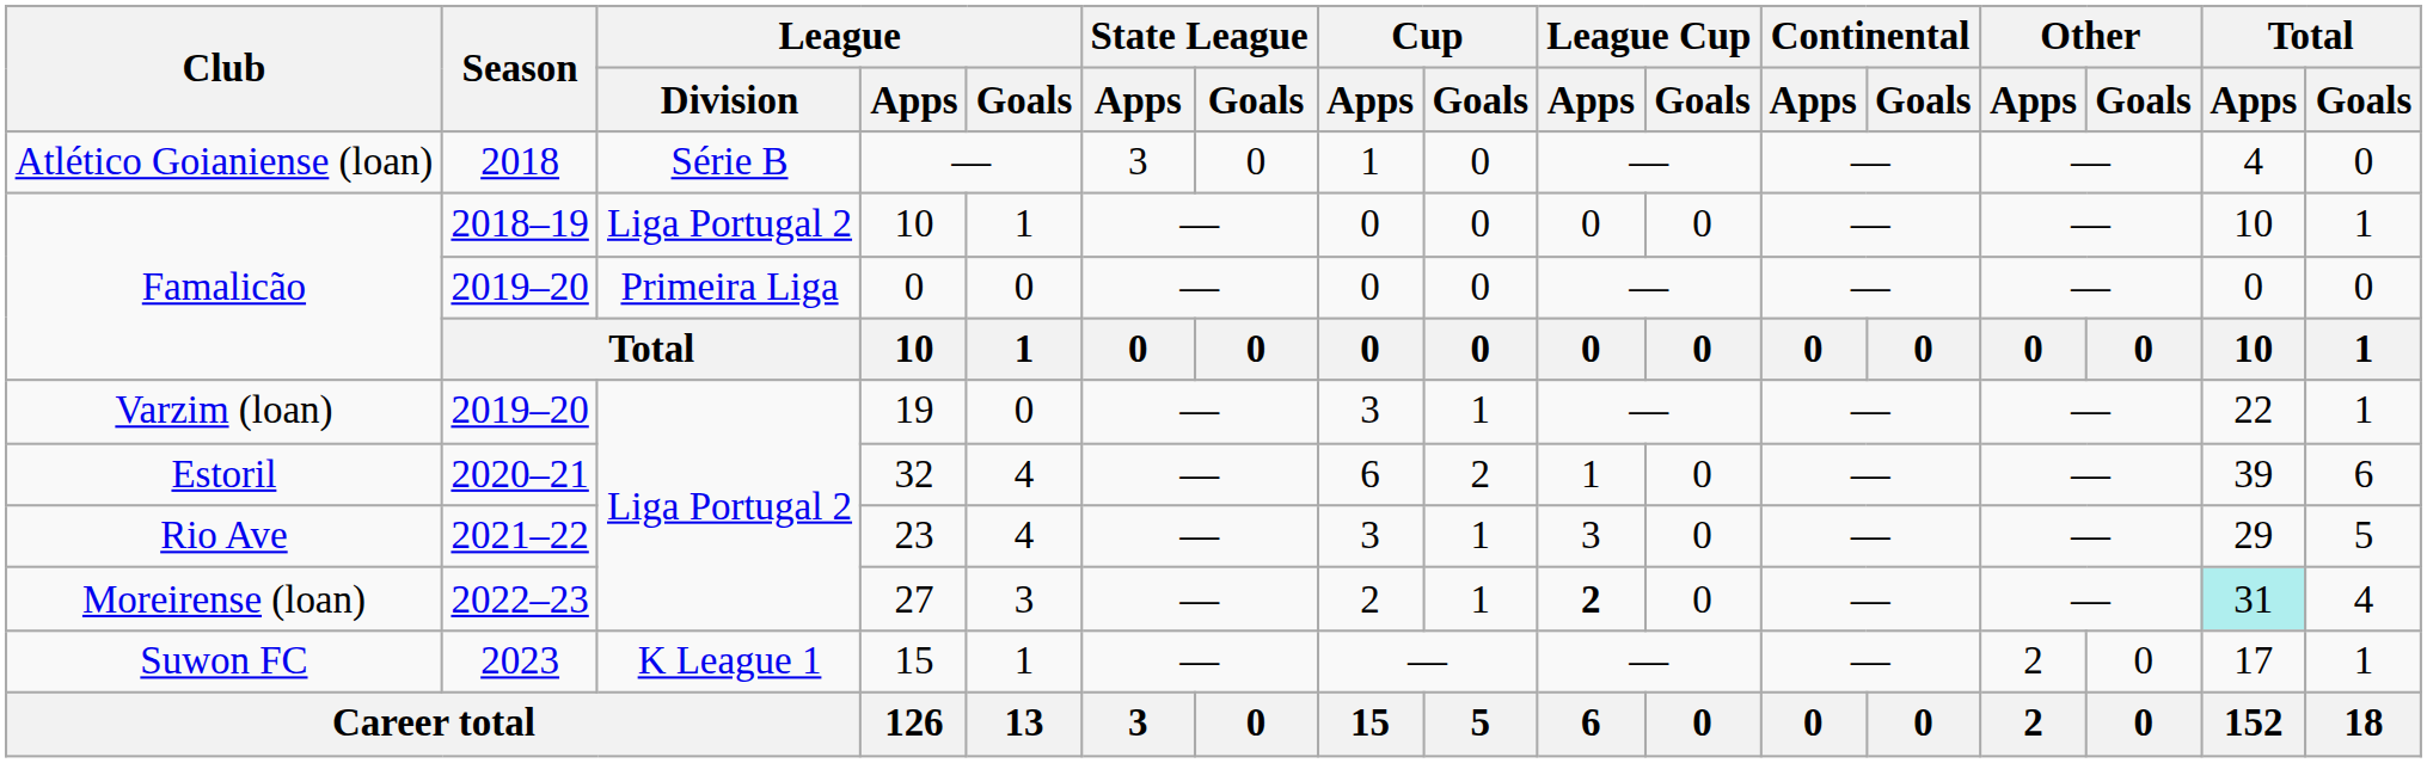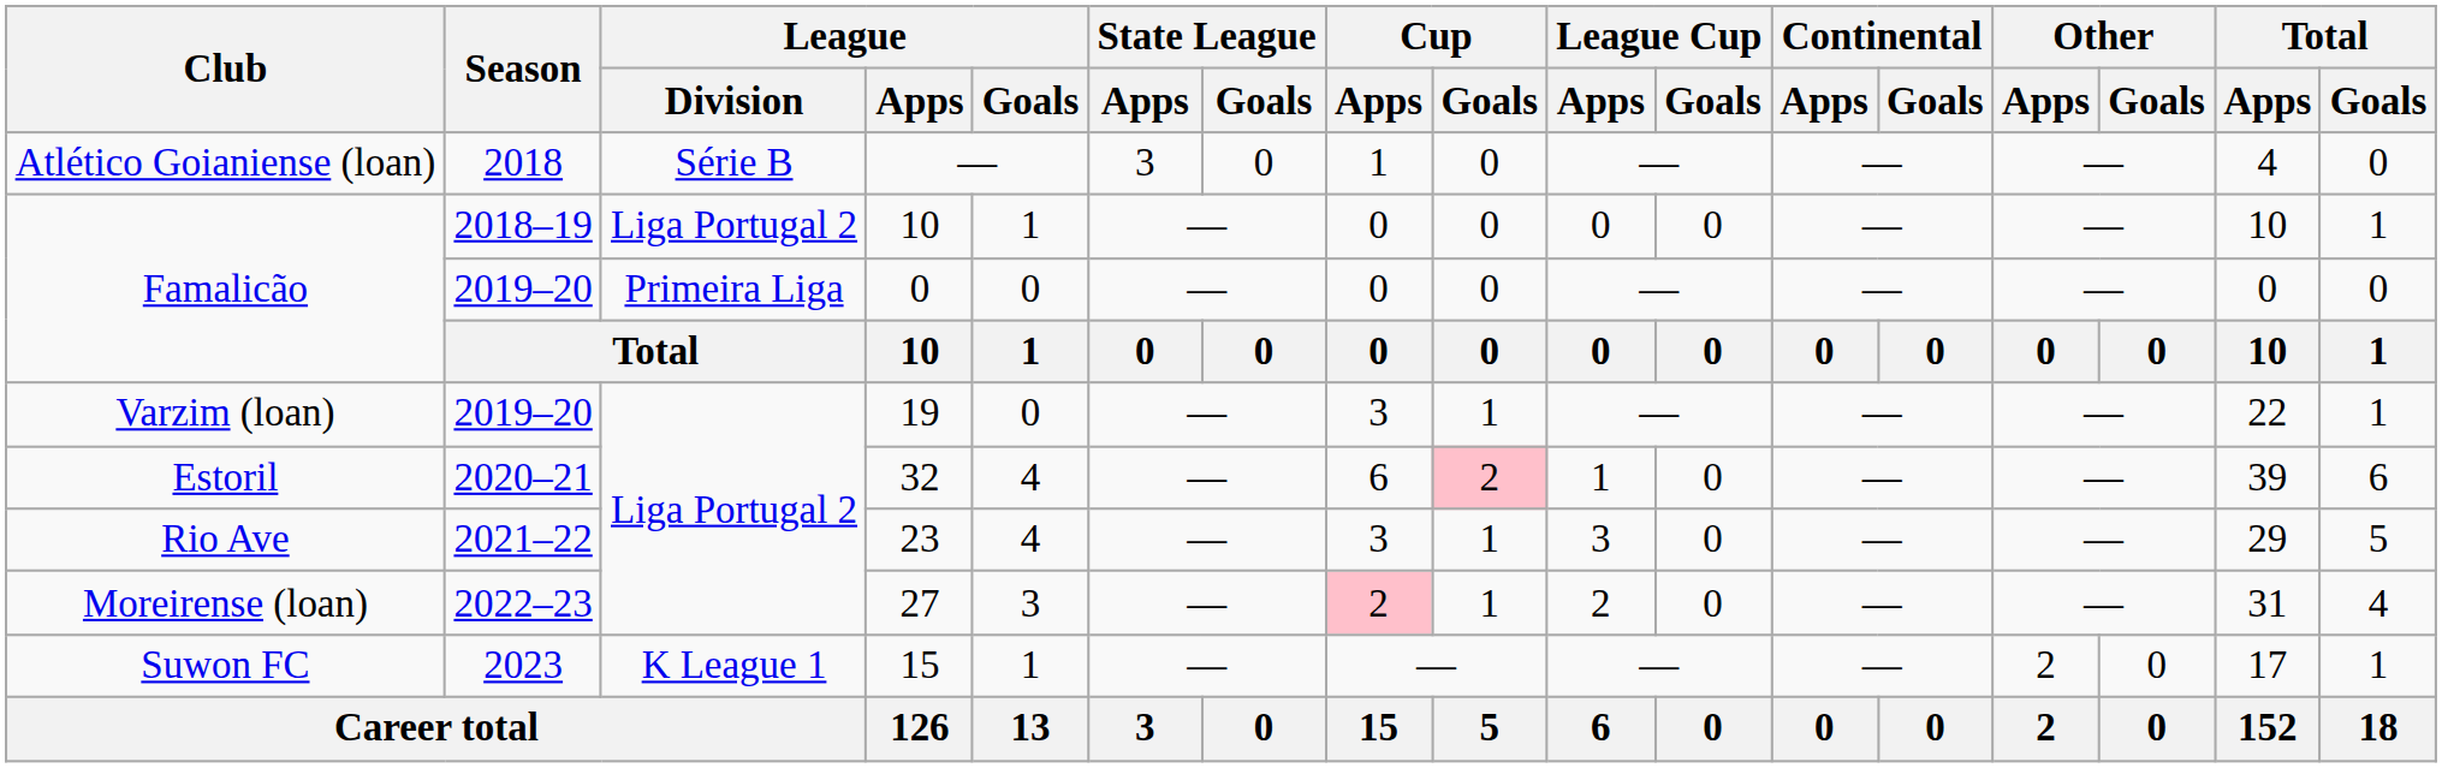32 | Cup / Goals: no background -> pink background
27 | Cup / Apps: no background -> pink background
27 | League Cup / Apps: bold -> normal
27 | Total / Apps: paleturquoise background -> no background
